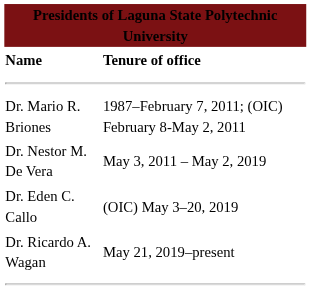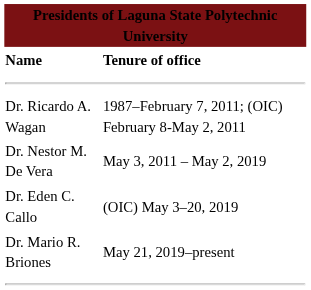row 3 | Name: Dr. Mario R. Briones -> Dr. Ricardo A. Wagan
row 6 | Name: Dr. Ricardo A. Wagan -> Dr. Mario R. Briones
